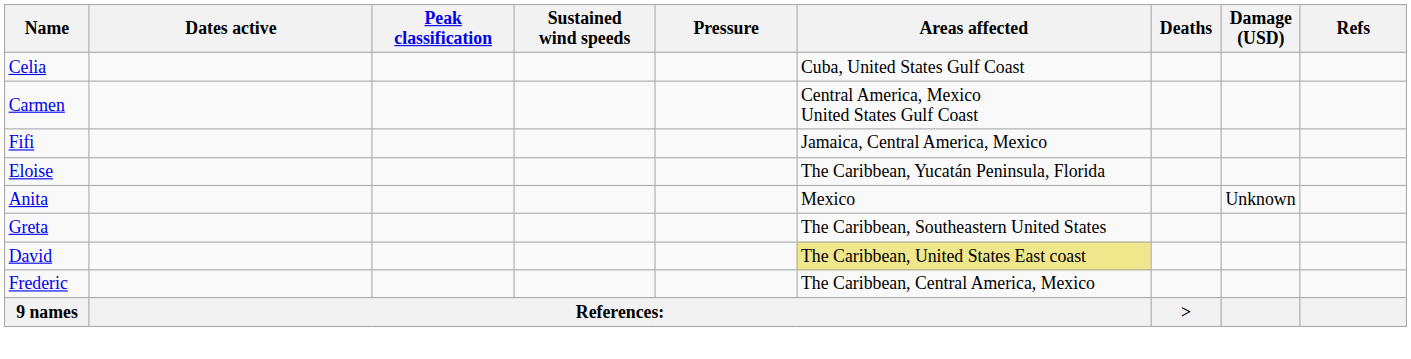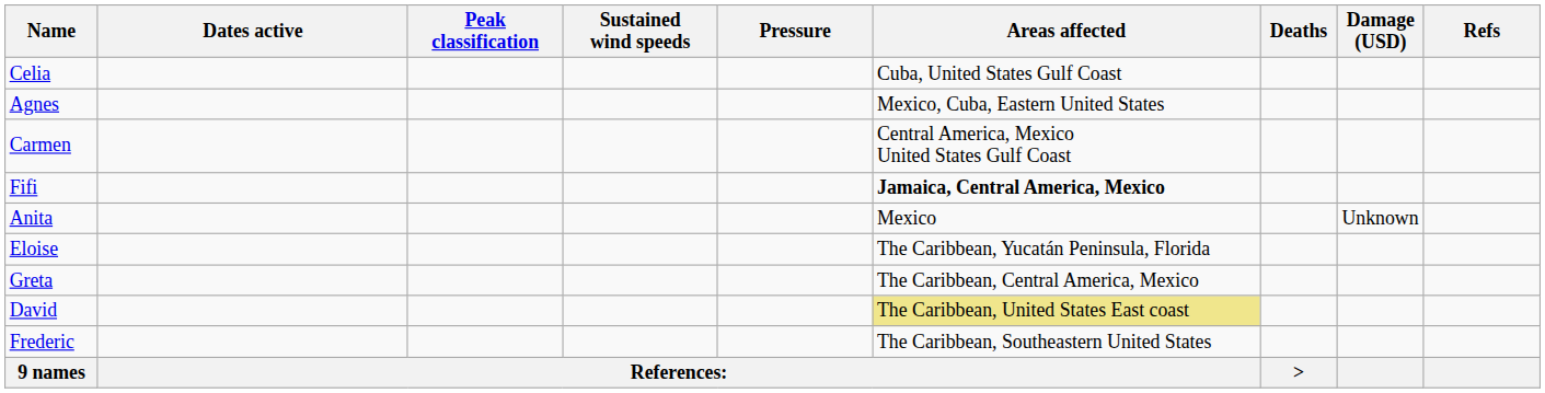+ row: Agnes | Mexico, Cuba, Eastern United States
Fifi | Areas affected: normal -> bold
rows swapped: Eloise <-> Anita
Greta | Areas affected: The Caribbean, Southeastern United States -> The Caribbean, Central America, Mexico
Frederic | Areas affected: The Caribbean, Central America, Mexico -> The Caribbean, Southeastern United States
